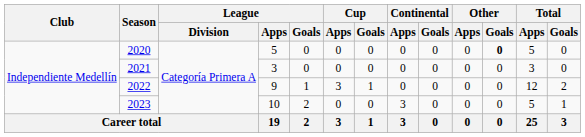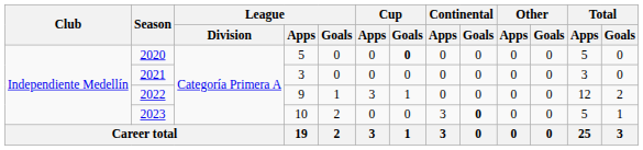2020 | Cup / Goals: normal -> bold
2020 | Other / Goals: bold -> normal
2023 | Continental / Goals: normal -> bold
